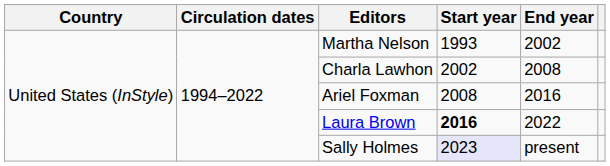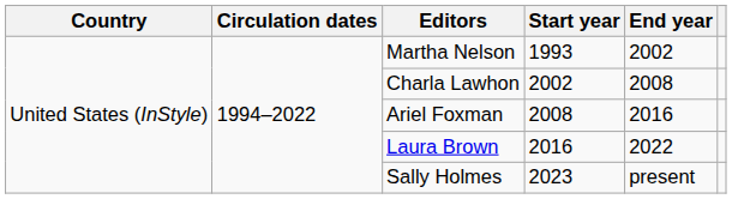Laura Brown | Start year: bold -> normal
Sally Holmes | Start year: lavender background -> no background
